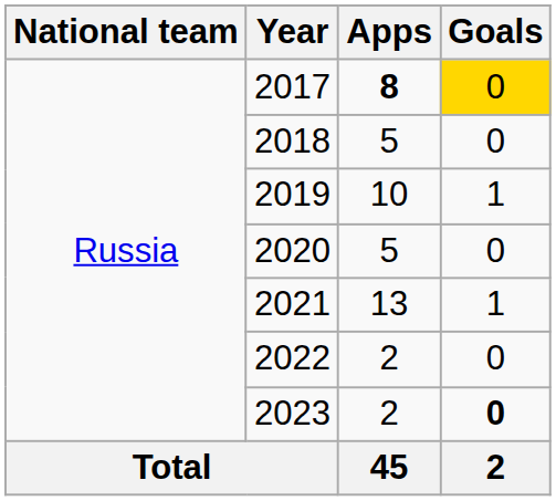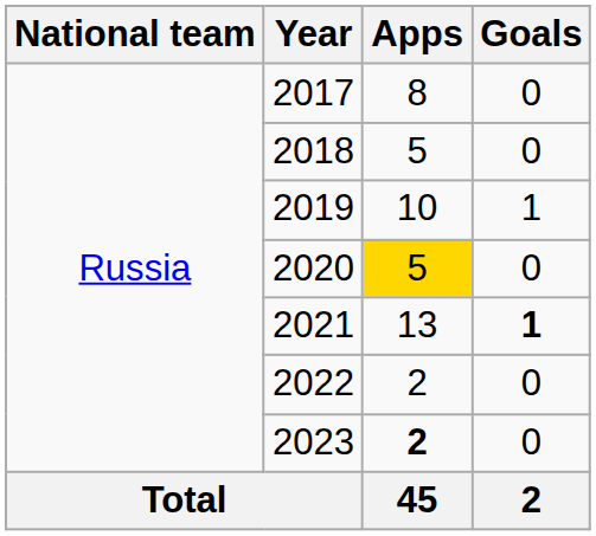2017 | Apps: bold -> normal
2017 | Goals: gold background -> no background
2020 | Apps: no background -> gold background
2021 | Goals: normal -> bold
2023 | Apps: normal -> bold
2023 | Goals: bold -> normal
